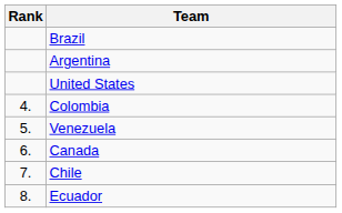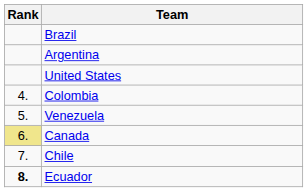Canada | Rank: no background -> khaki background
Ecuador | Rank: normal -> bold
